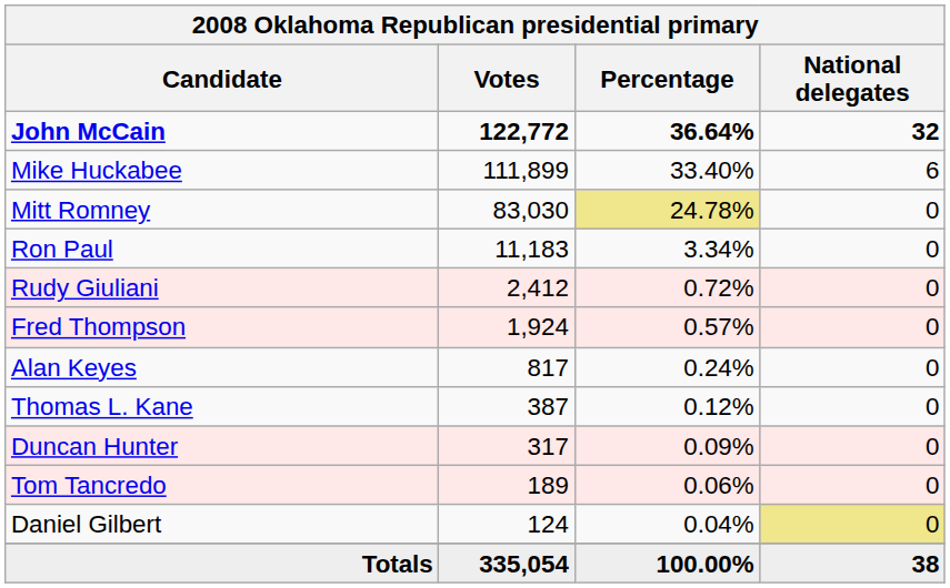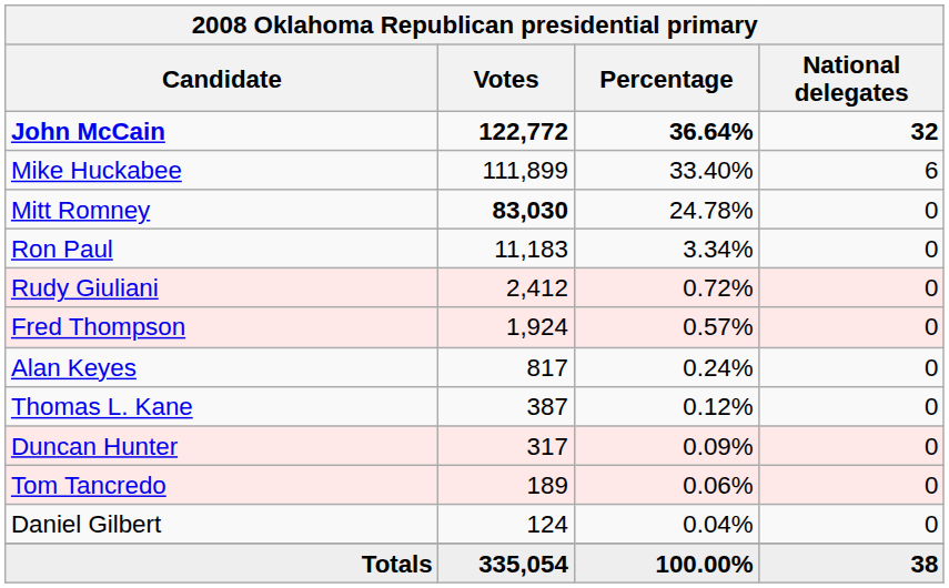Mitt Romney | Votes: normal -> bold
Mitt Romney | Percentage: khaki background -> no background
Daniel Gilbert | National delegates: khaki background -> no background
